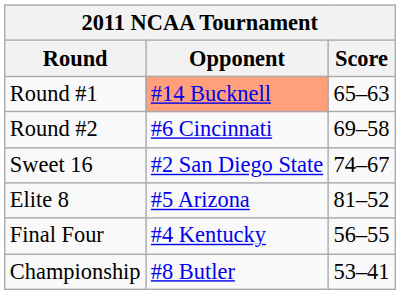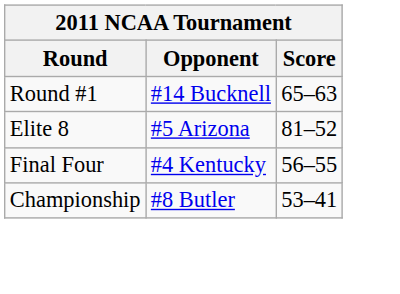Round #1 | Opponent: lightsalmon background -> no background
- row: Round #2 | #6 Cincinnati | 69–58
- row: Sweet 16 | #2 San Diego State | 74–67
